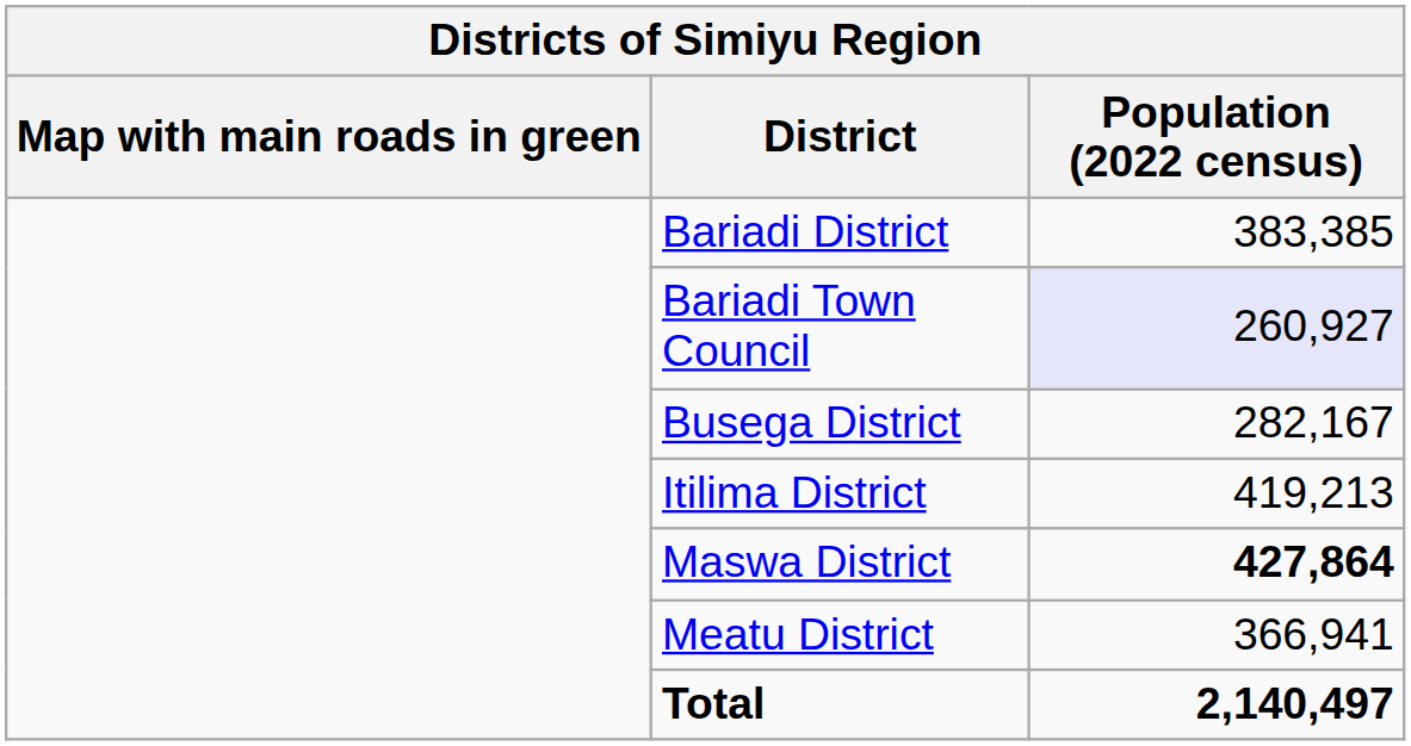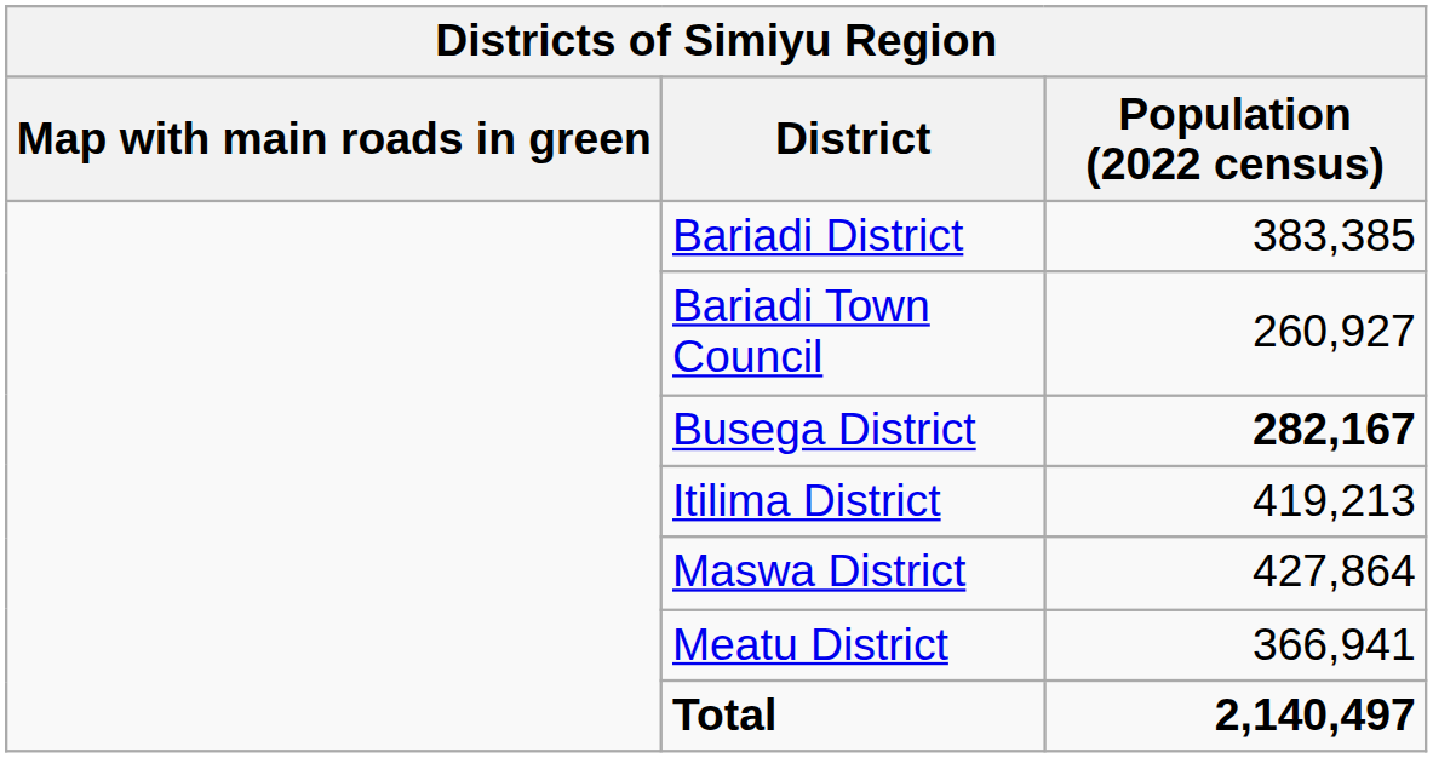Bariadi Town Council | Population (2022 census): lavender background -> no background
Busega District | Population (2022 census): normal -> bold
Maswa District | Population (2022 census): bold -> normal
